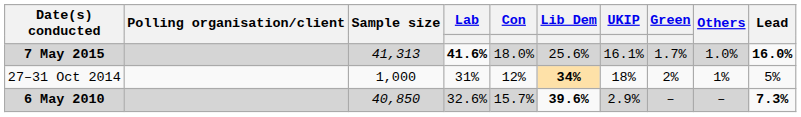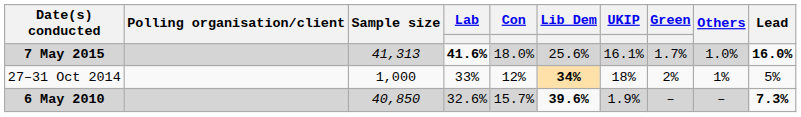27–31 Oct 2014 | Lab: 31% -> 33%
6 May 2010 | UKIP: 2.9% -> 1.9%
